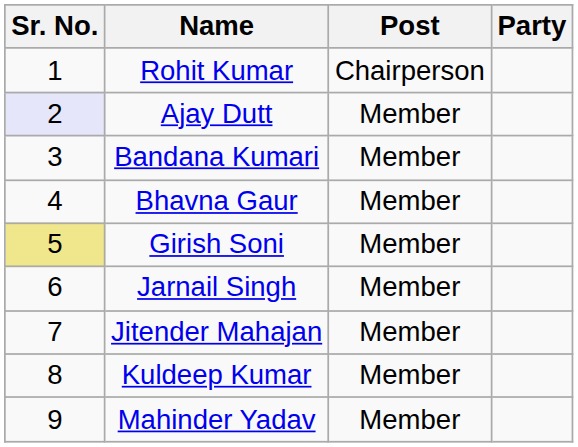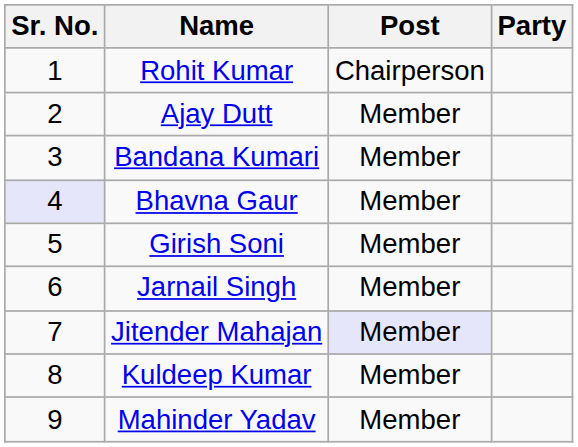Ajay Dutt | Sr. No.: lavender background -> no background
Bhavna Gaur | Sr. No.: no background -> lavender background
Girish Soni | Sr. No.: khaki background -> no background
Jitender Mahajan | Post: no background -> lavender background
